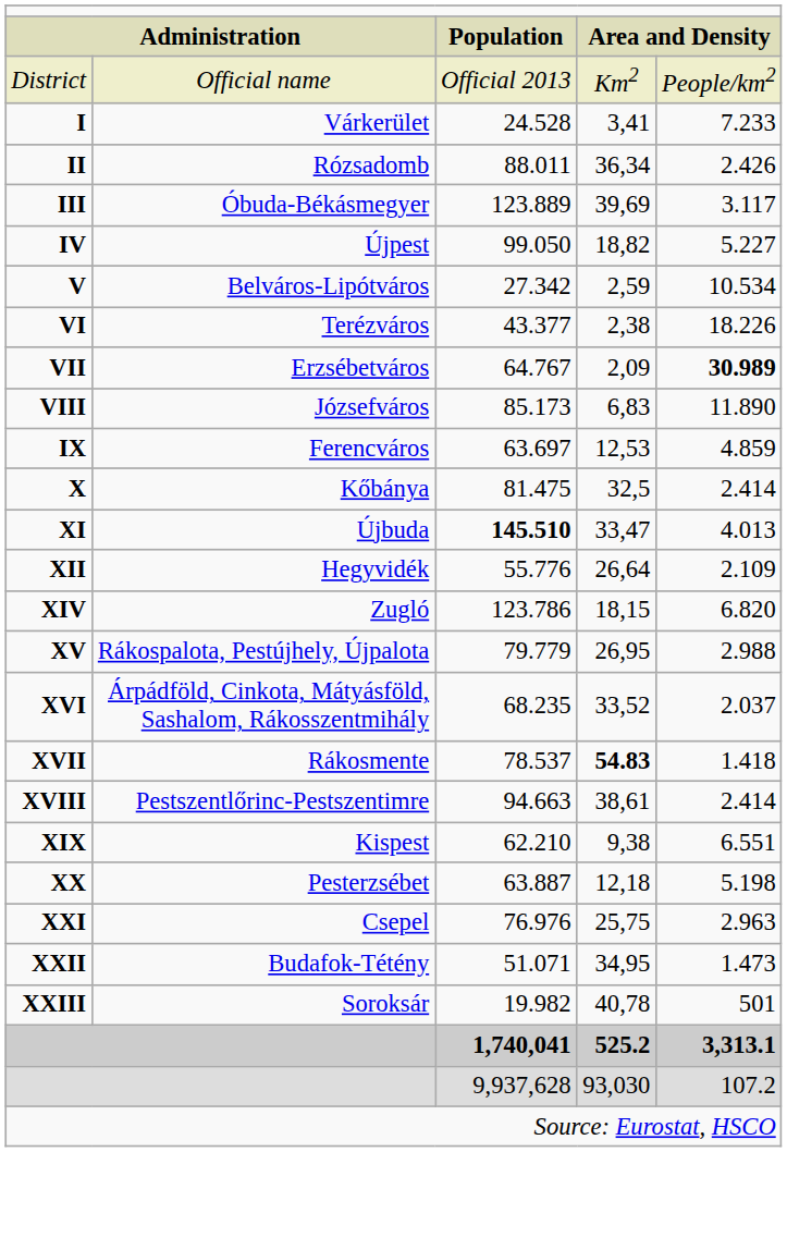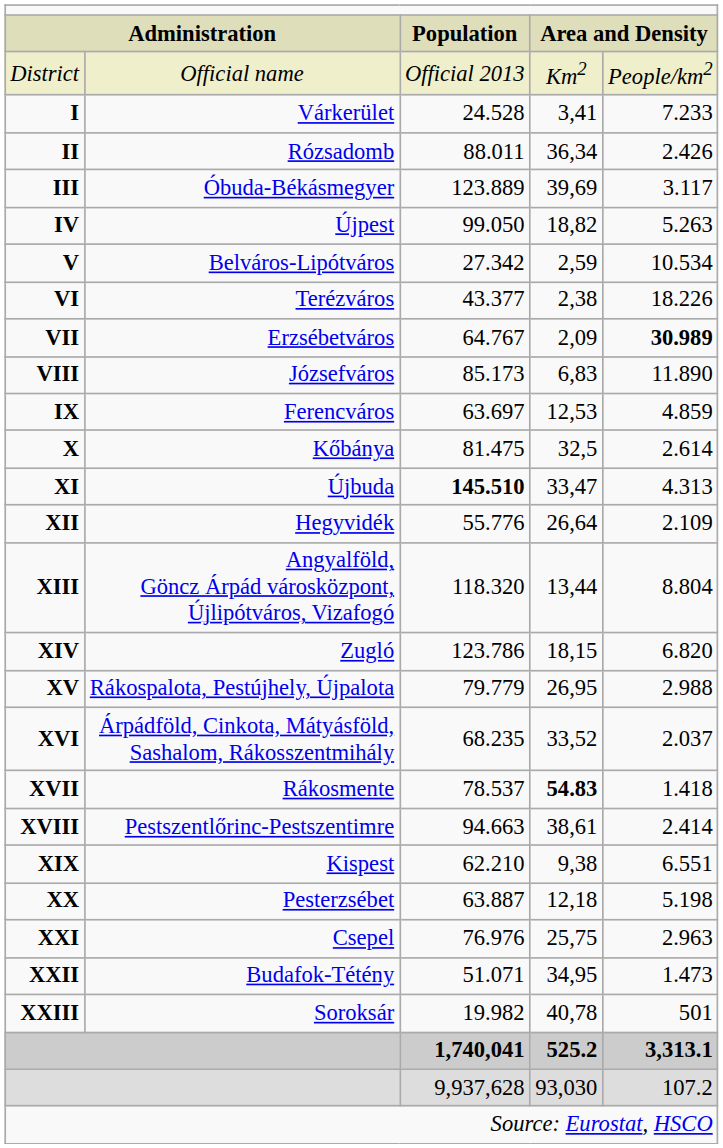IV | column 5: 5.227 -> 5.263
X | column 5: 2.414 -> 2.614
XI | column 5: 4.013 -> 4.313
+ row: XIII | Angyalföld, Göncz Árpád városközpont, Újlipótváros, Vizafogó | 118.320 | 13,44 | 8.804
